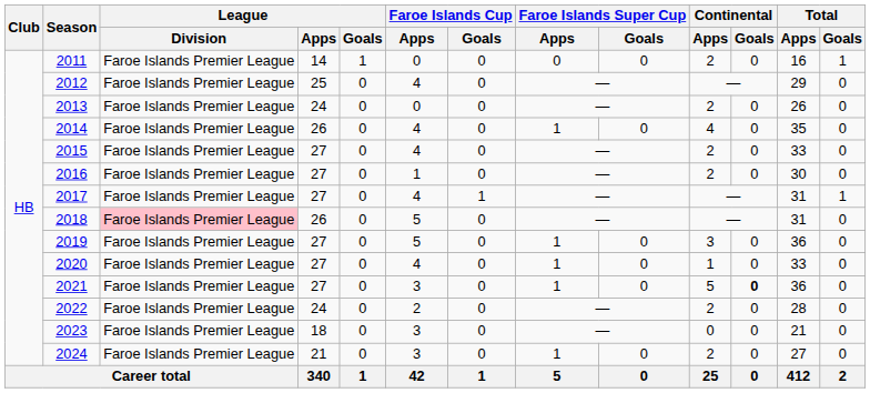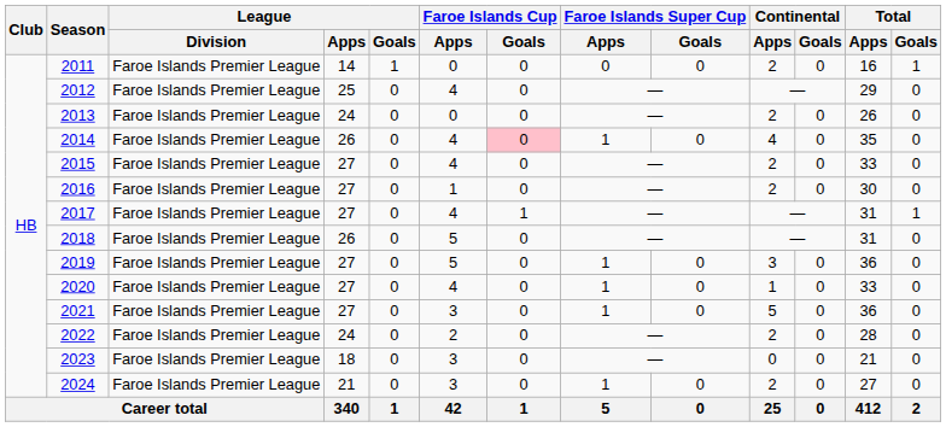2014 | Faroe Islands Cup / Goals: no background -> pink background
2018 | League / Division: pink background -> no background
2021 | Continental / Goals: bold -> normal
